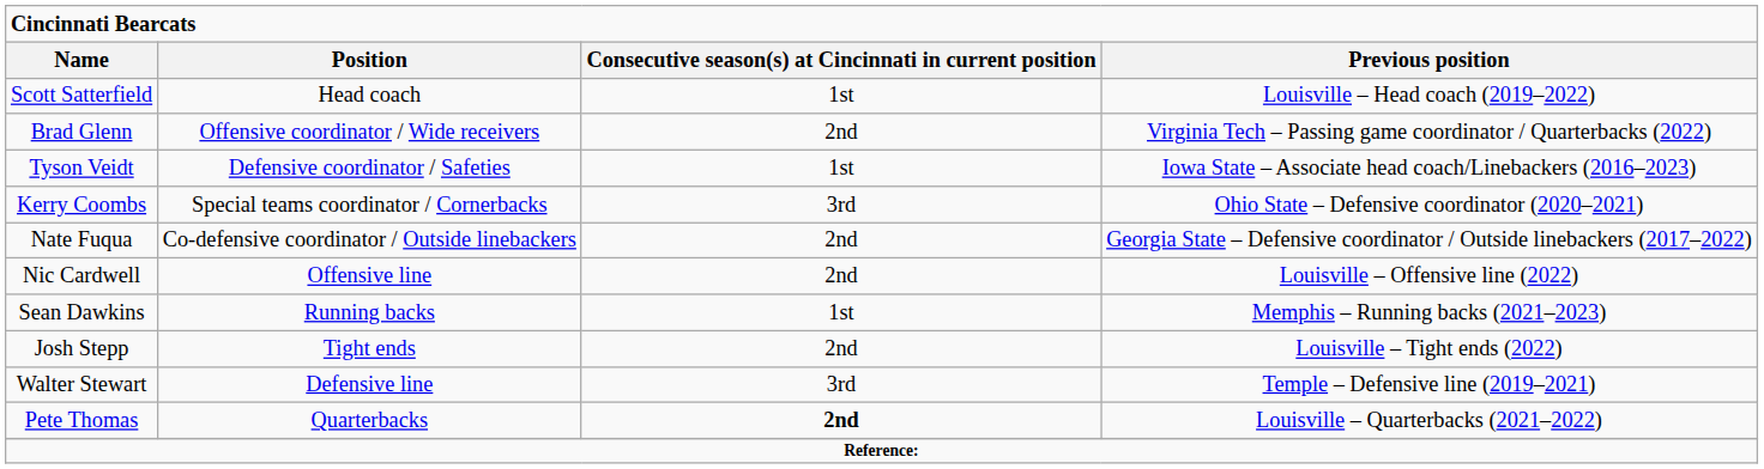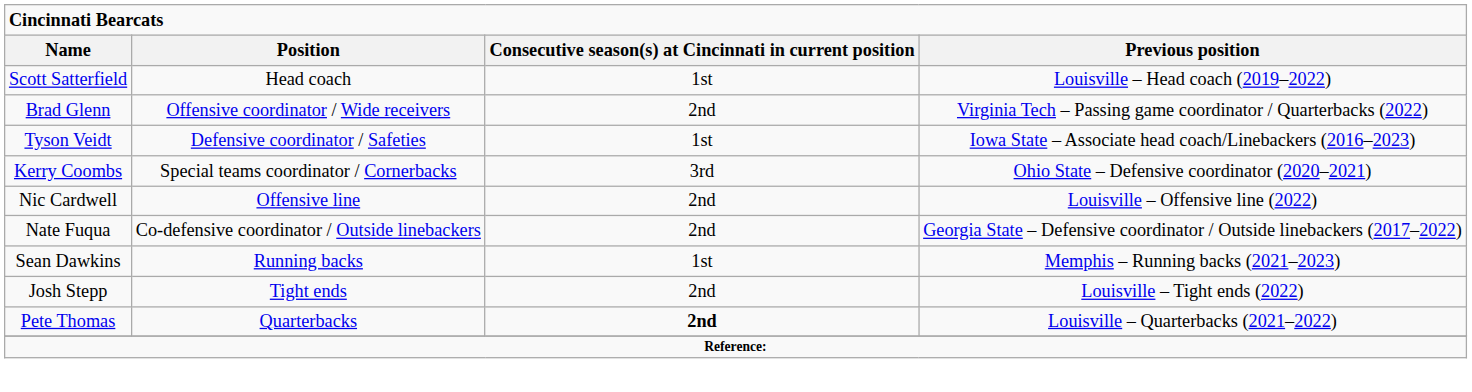rows swapped: Nate Fuqua <-> Nic Cardwell
- row: Walter Stewart | Defensive line | 3rd | Temple – Defensive line (2019–2021)
